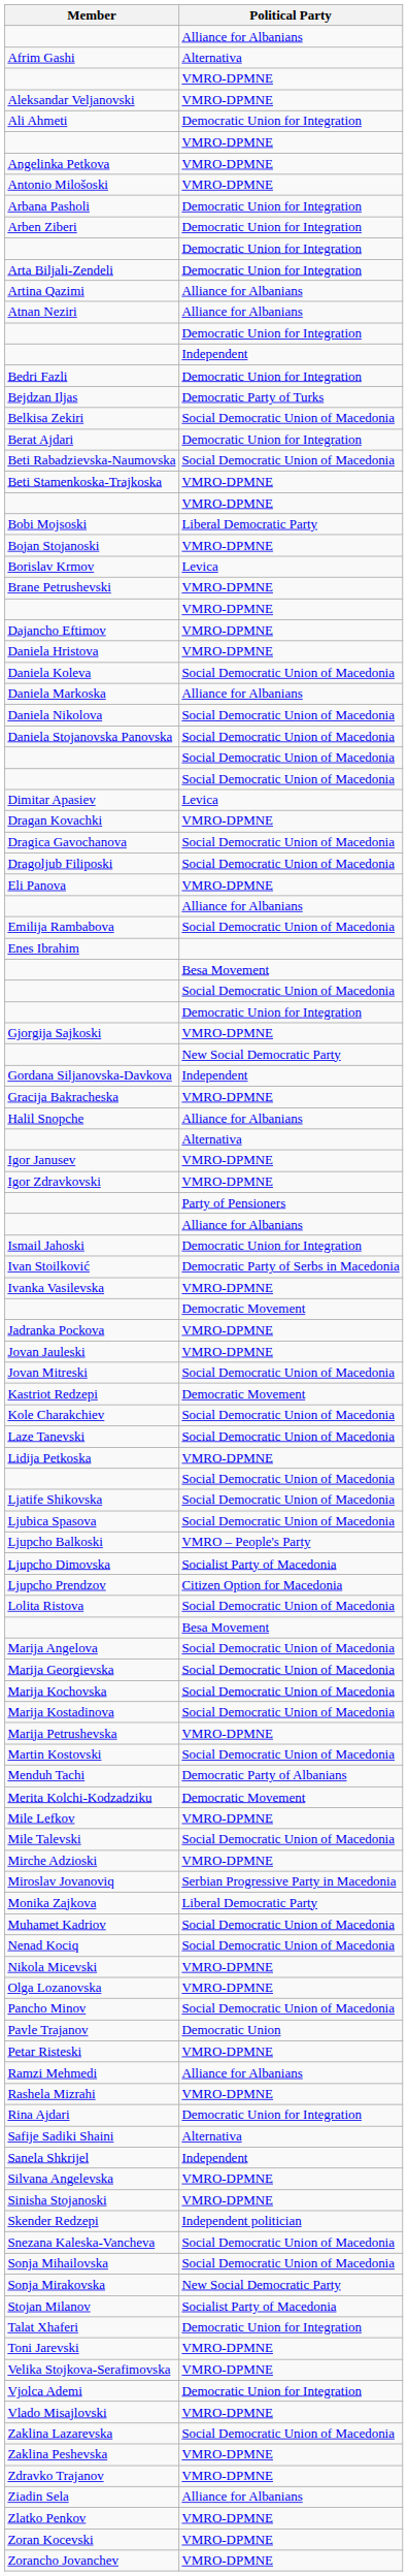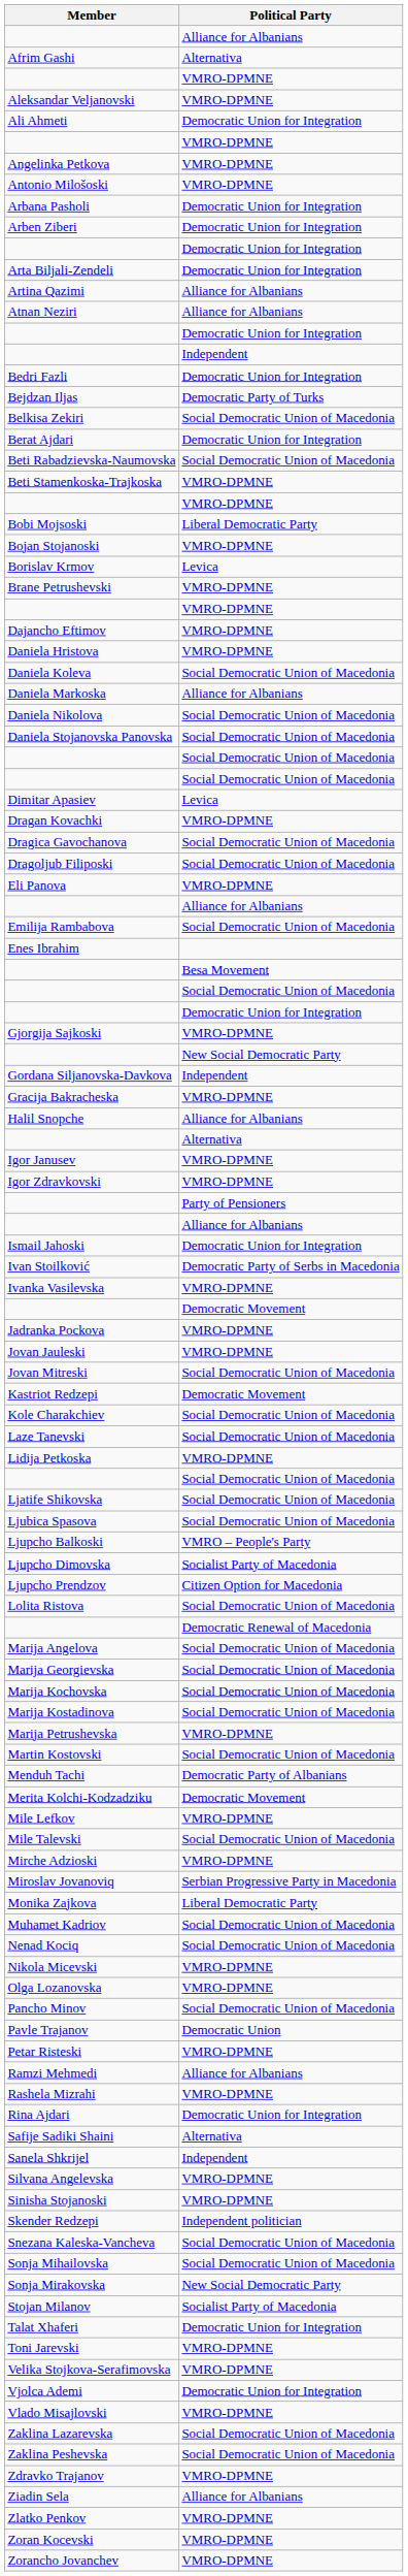row 77 | Political Party: Besa Movement -> Democratic Renewal of Macedonia
row 116 | Political Party: VMRO-DPMNE -> Social Democratic Union of Macedonia
